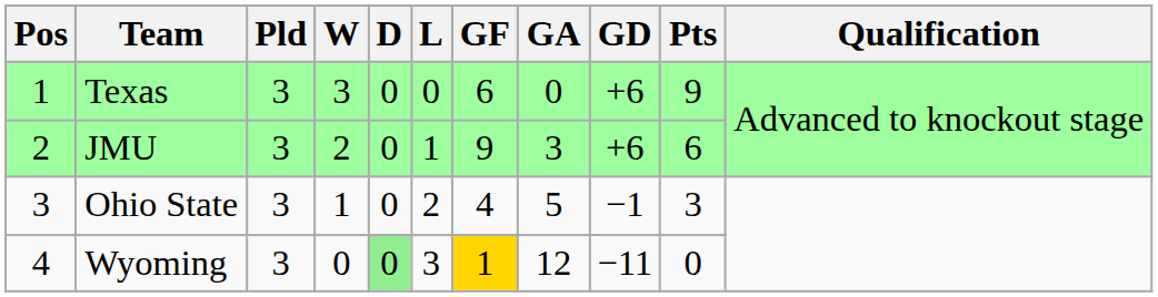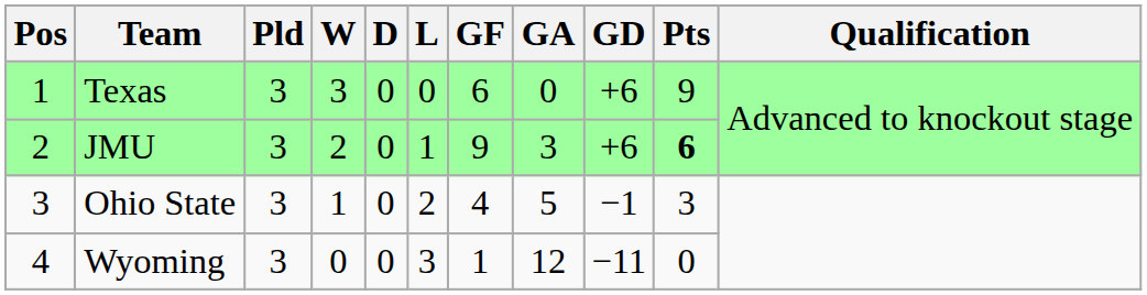JMU | Pts: normal -> bold
Wyoming | D: lightgreen background -> no background
Wyoming | GF: gold background -> no background
